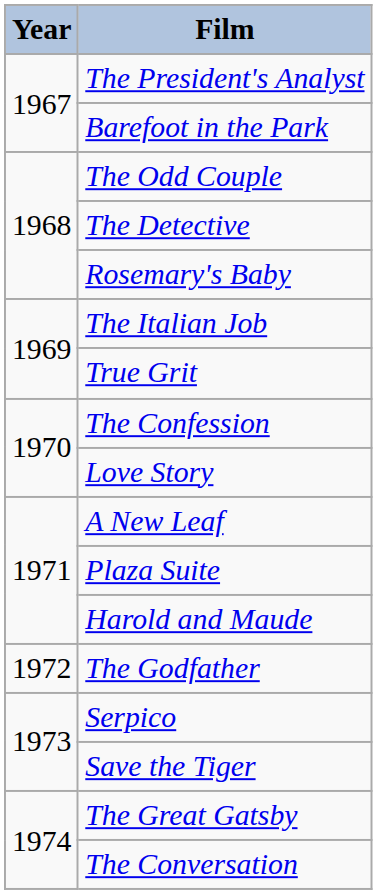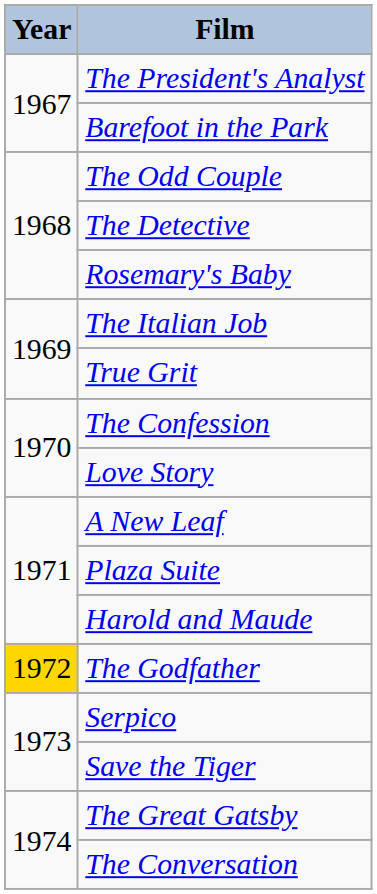The Godfather | Year: no background -> gold background
